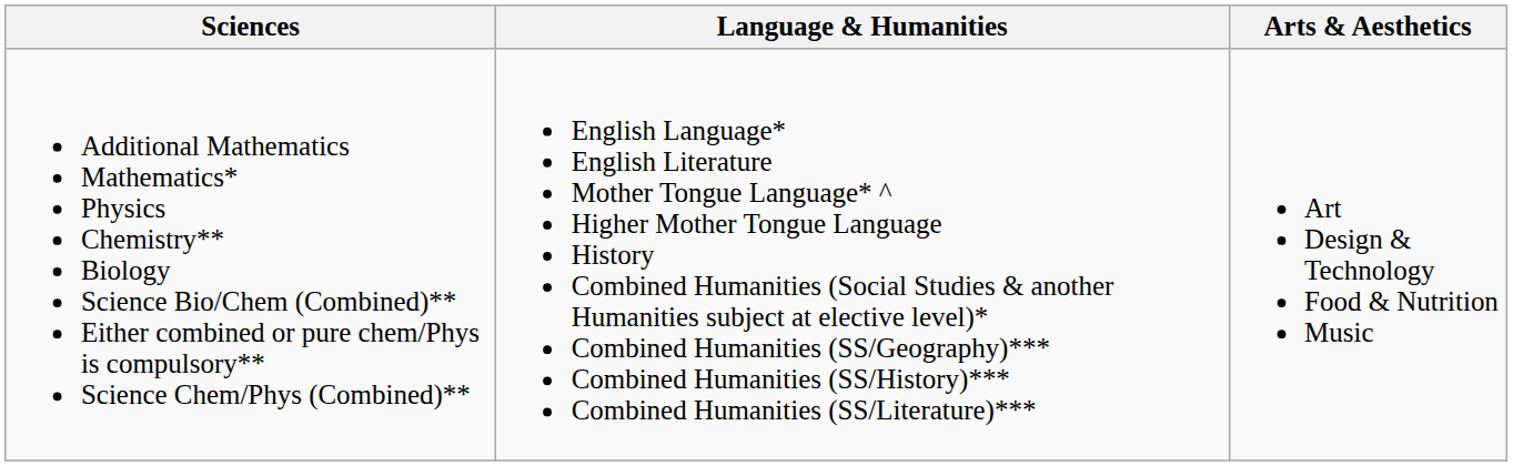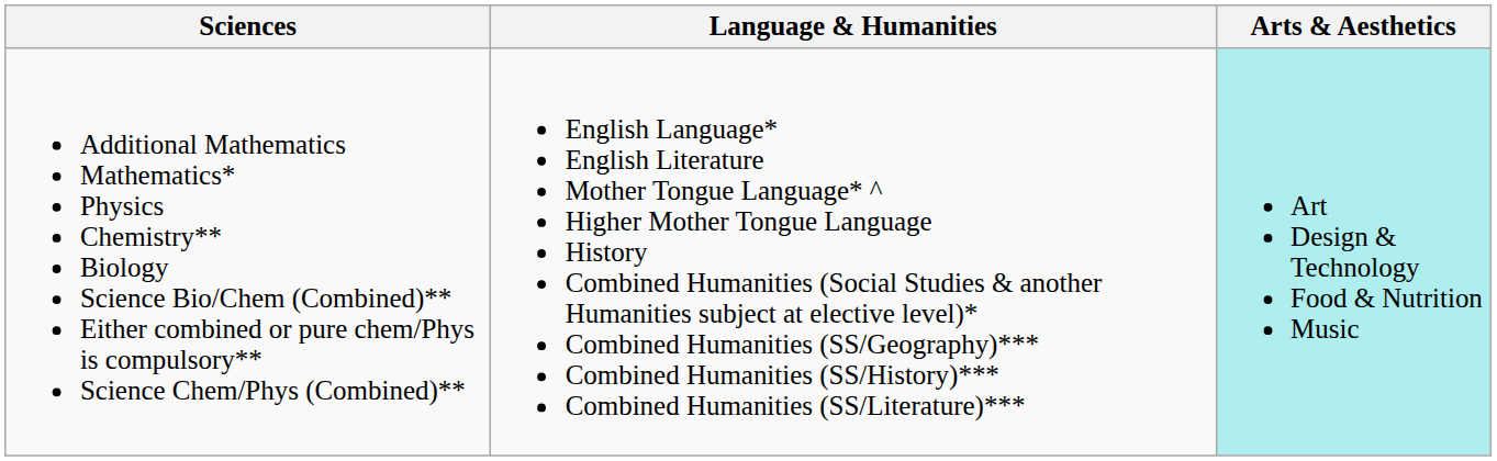row 2 | Arts & Aesthetics: no background -> paleturquoise background
